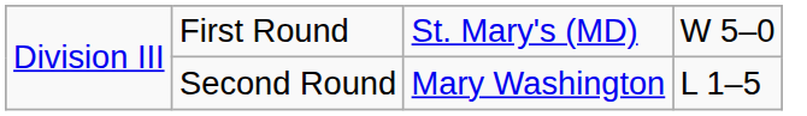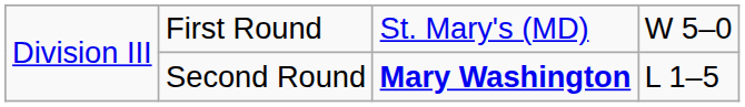Division III / Second Round | column 3: normal -> bold
